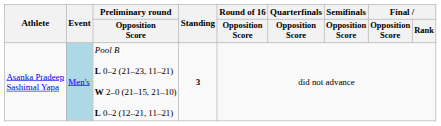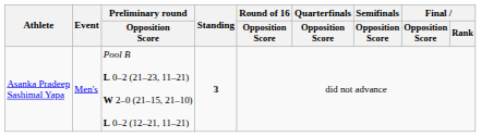Asanka Pradeep Sashimal Yapa | Event: lightblue background -> no background
